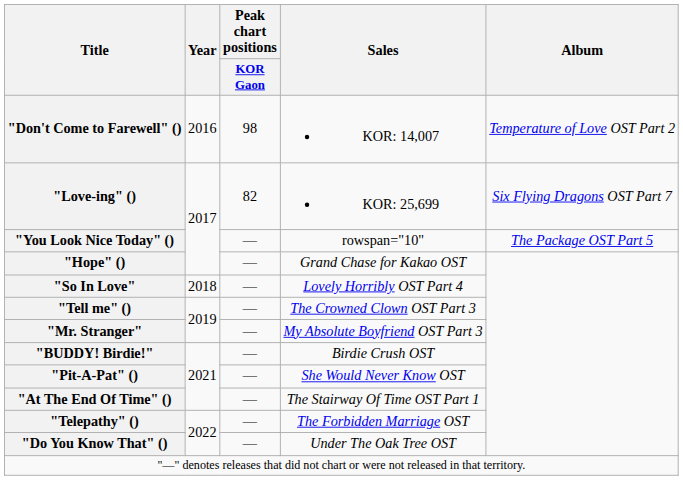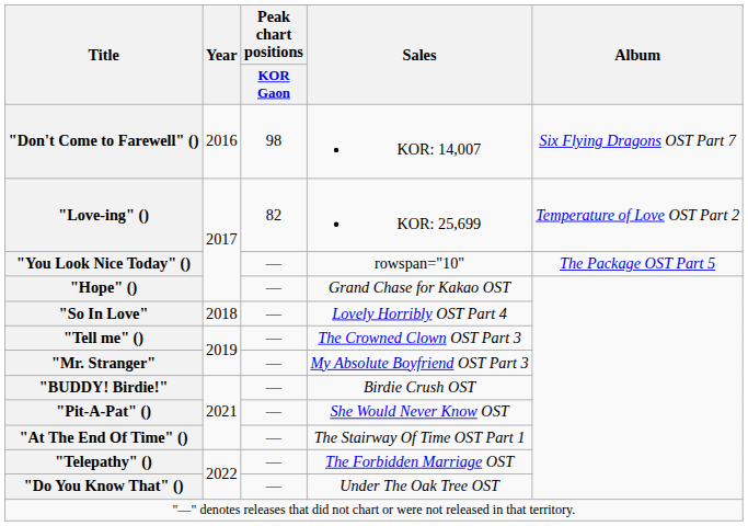"Don't Come to Farewell" () | Album: Temperature of Love OST Part 2 -> Six Flying Dragons OST Part 7
"Love-ing" () | Album: Six Flying Dragons OST Part 7 -> Temperature of Love OST Part 2
